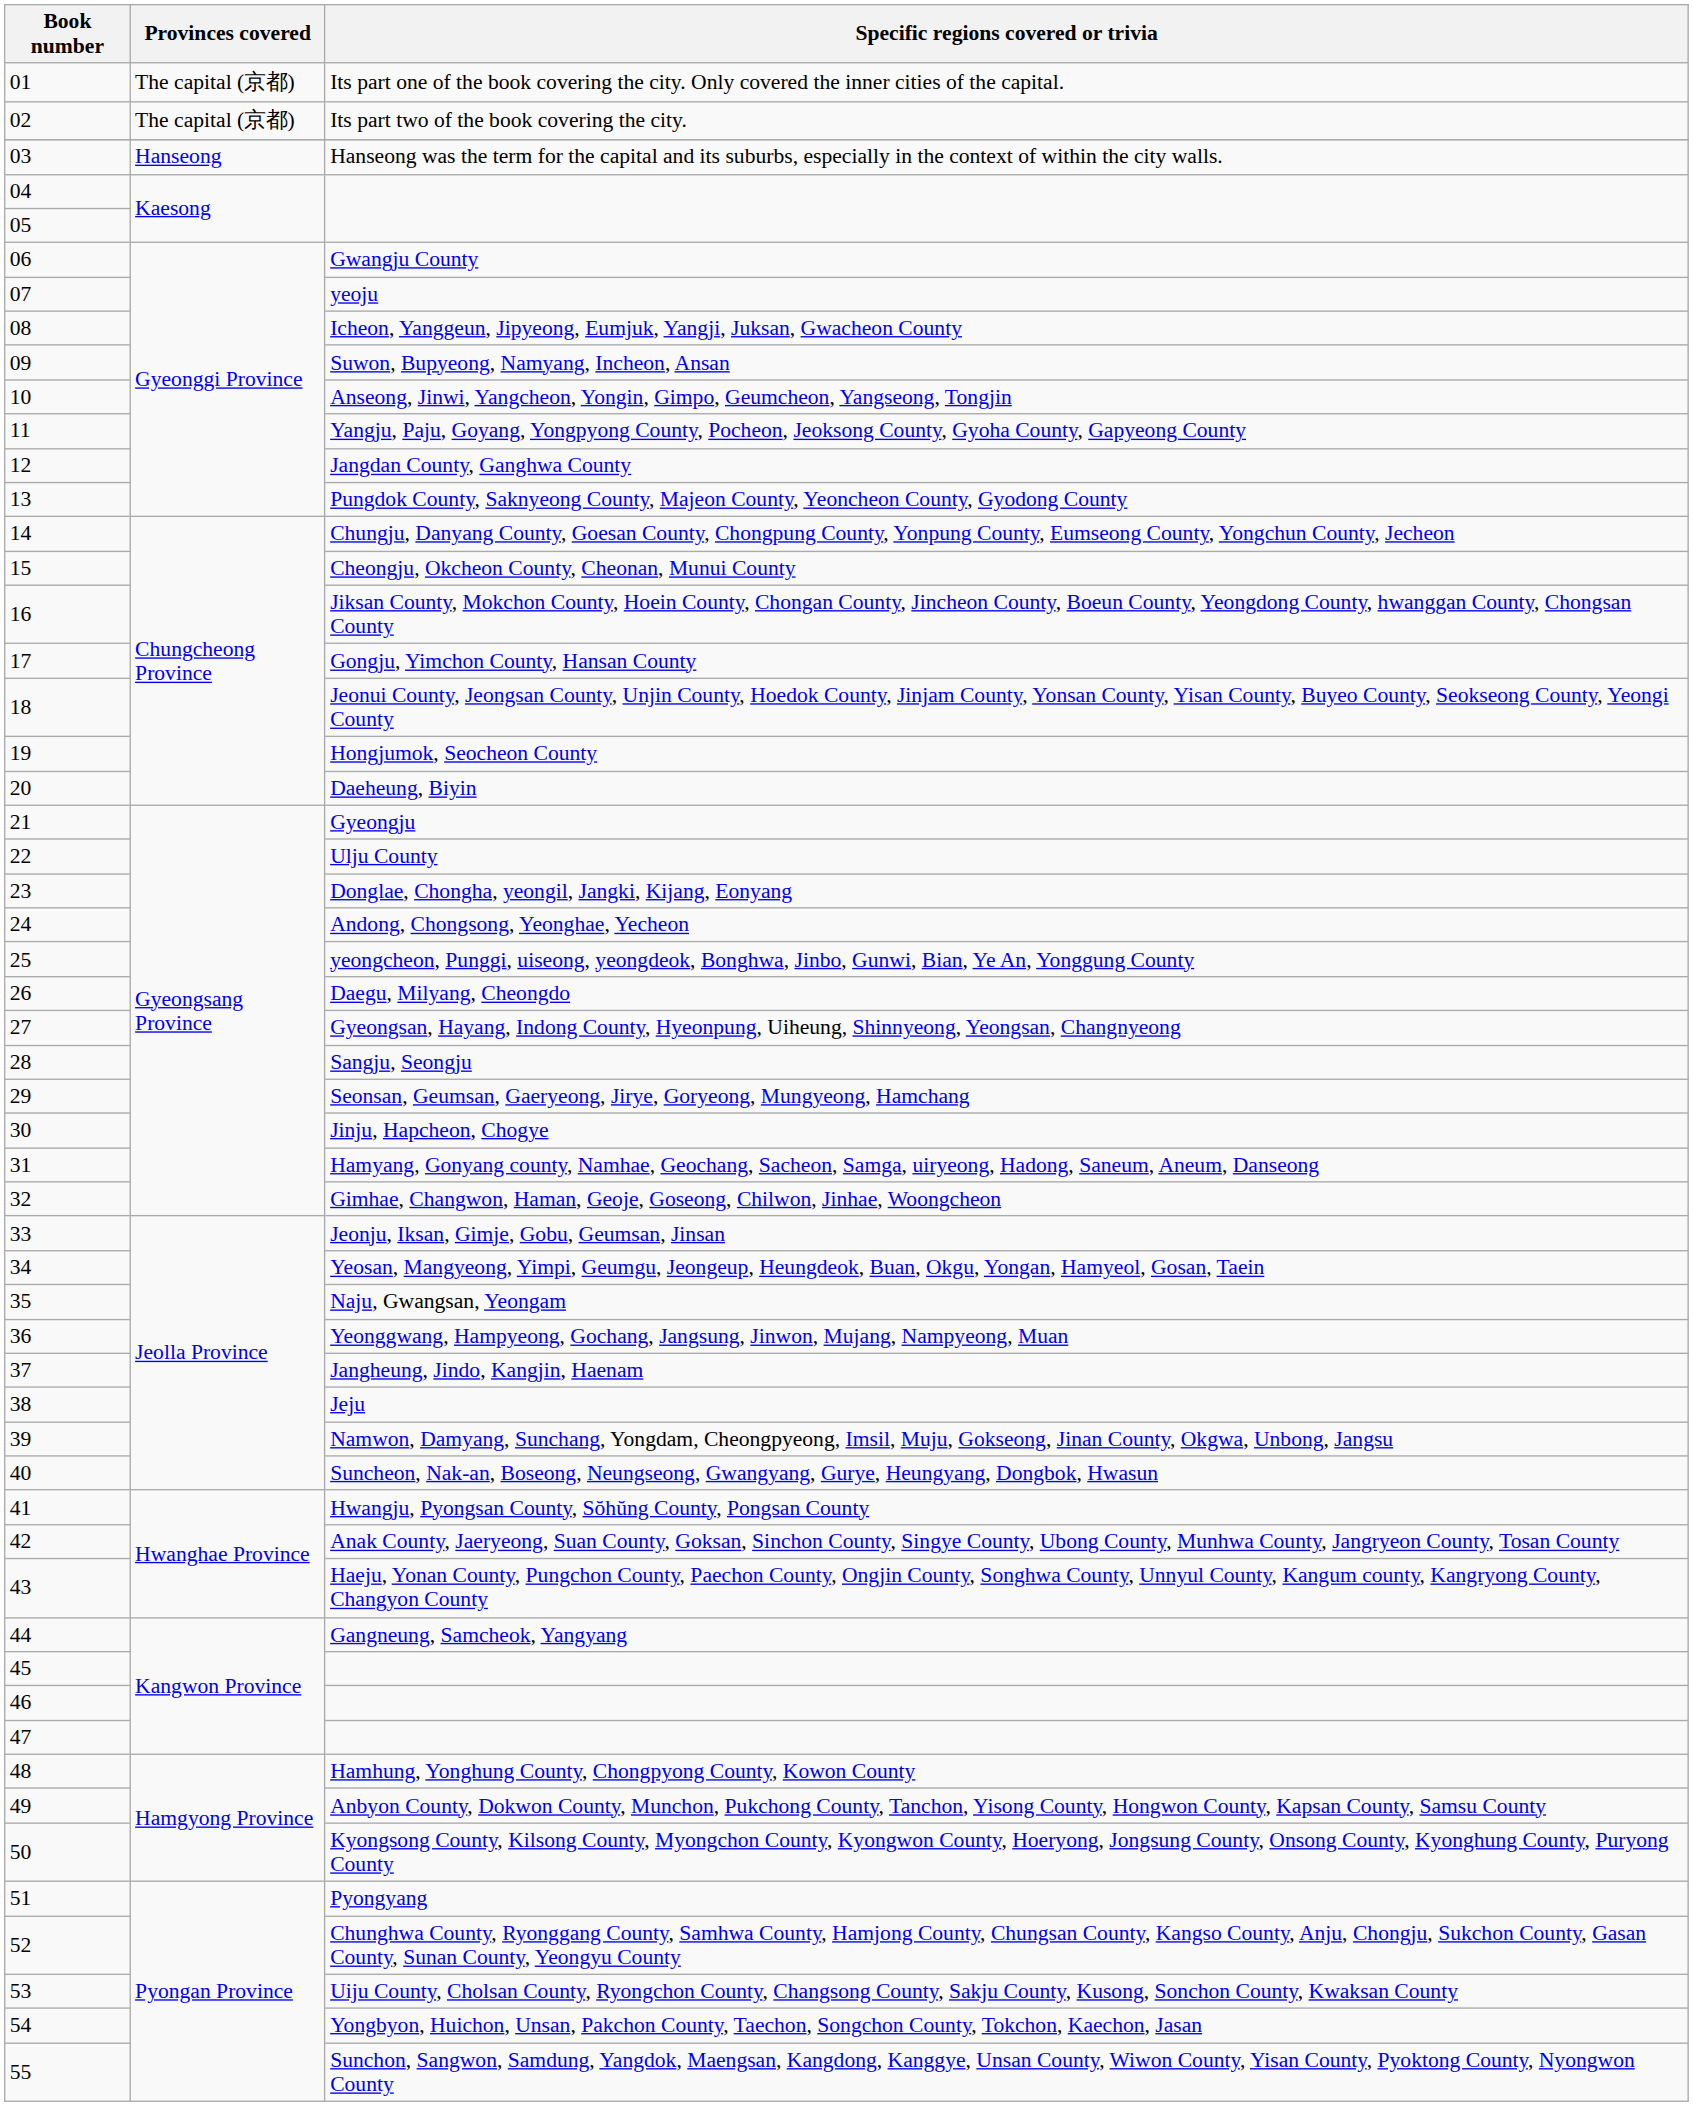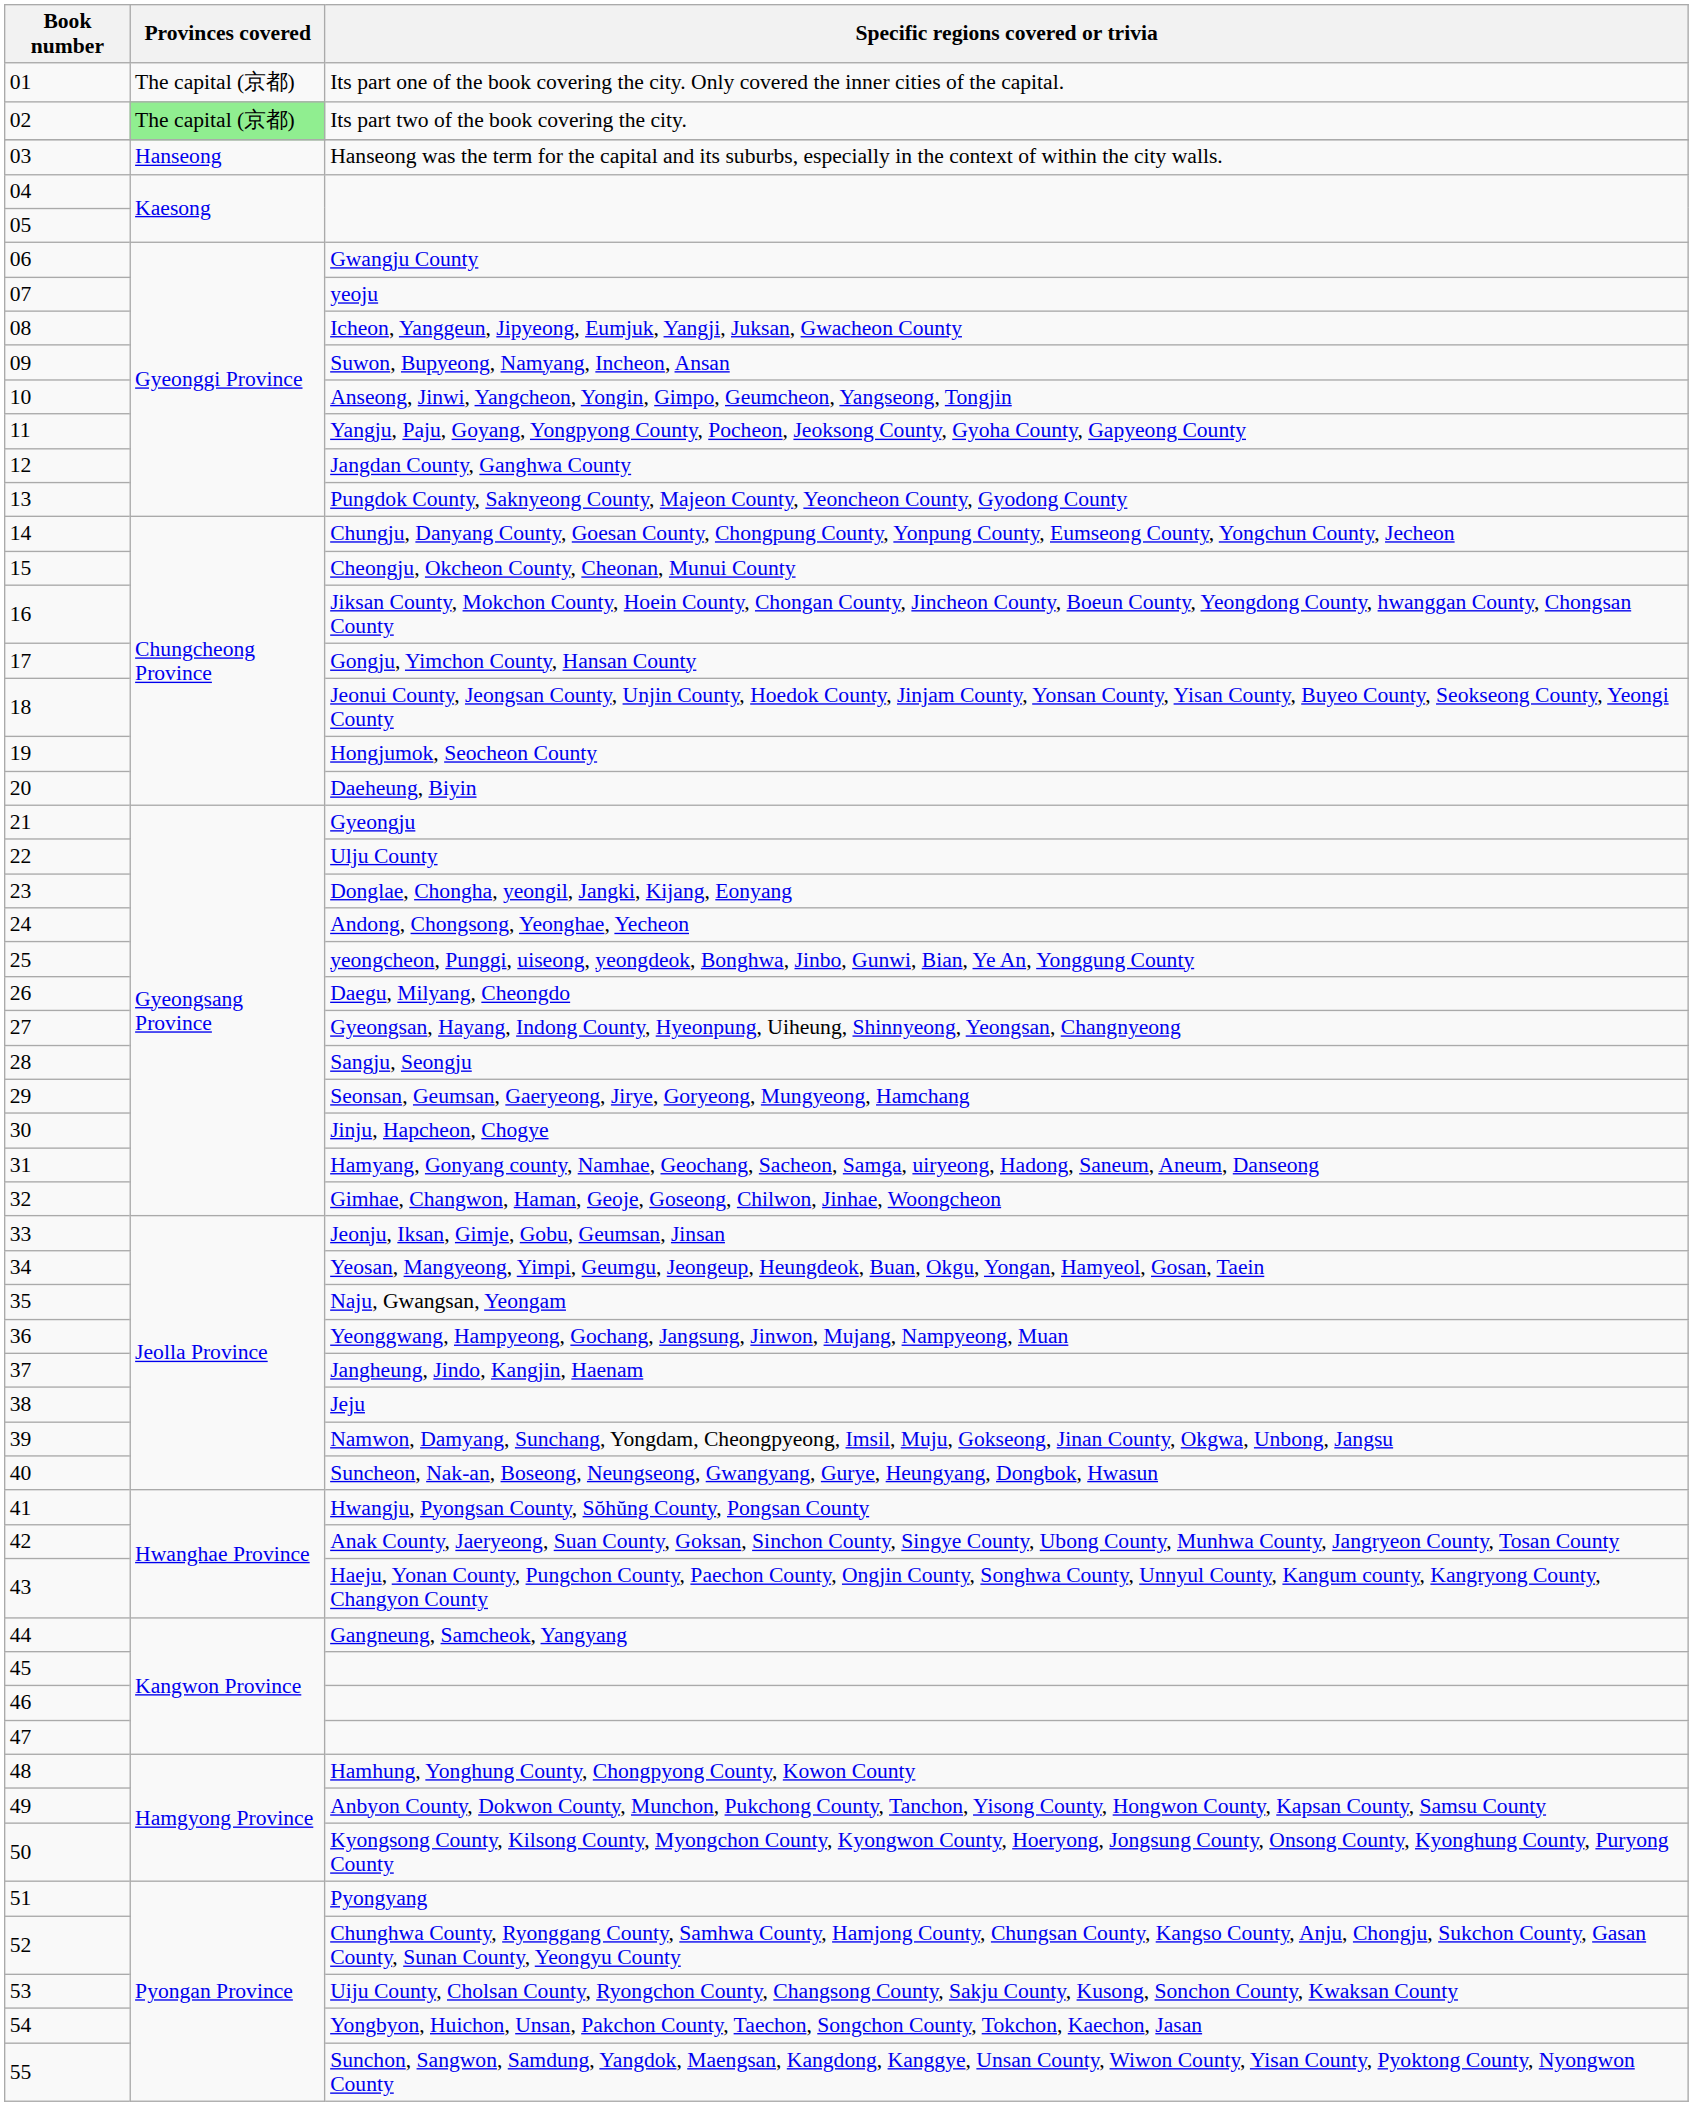Its part two of the book covering the city. | Provinces covered: no background -> lightgreen background
